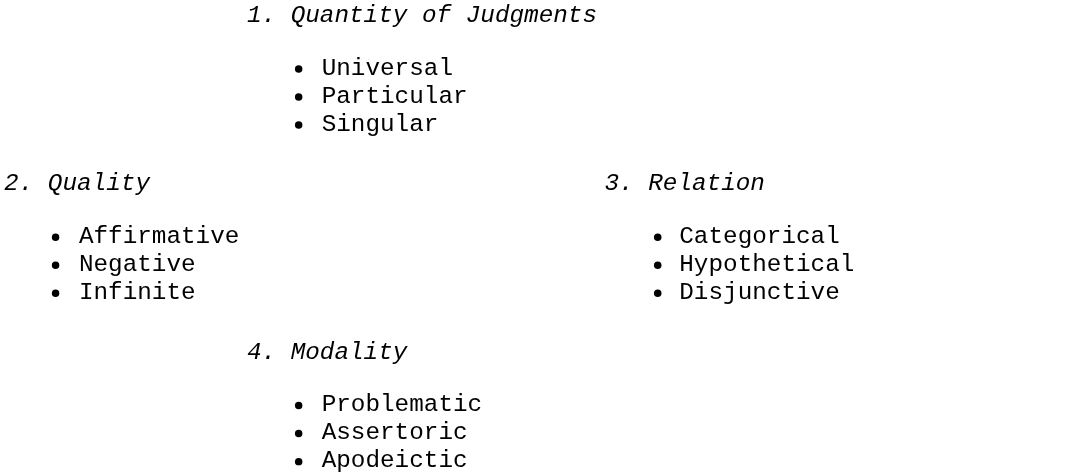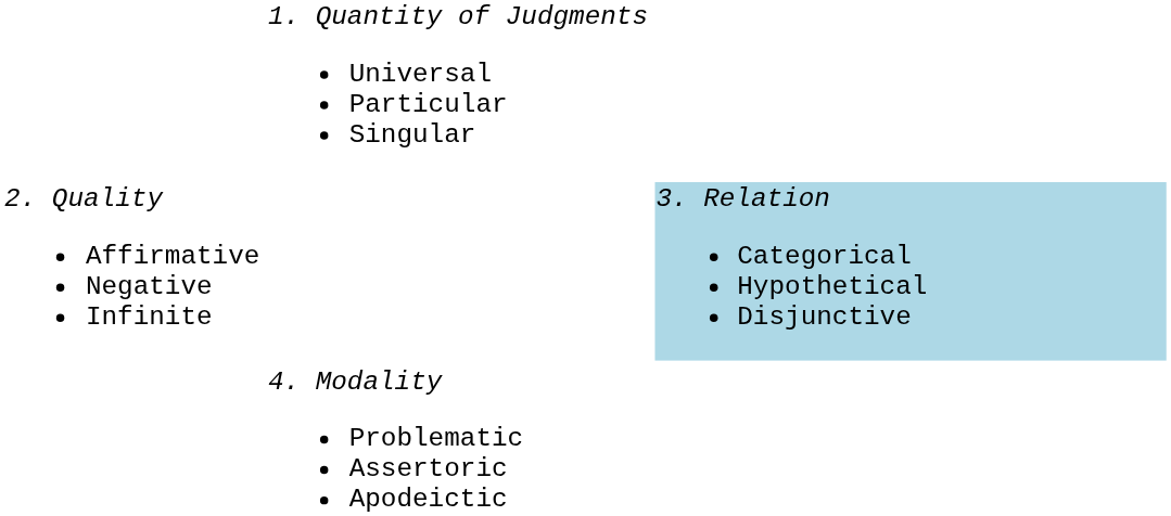2. Quality Affirmative Negative Infinite | column 3: no background -> lightblue background
